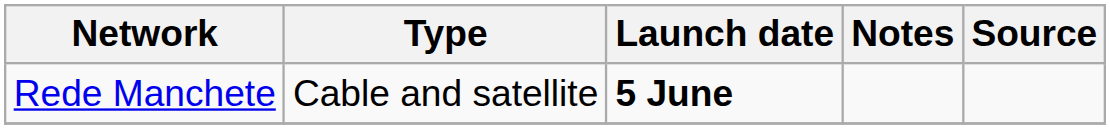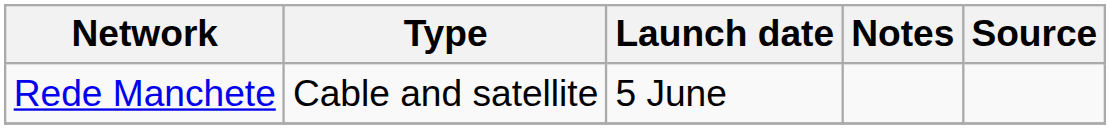Rede Manchete | Launch date: bold -> normal
